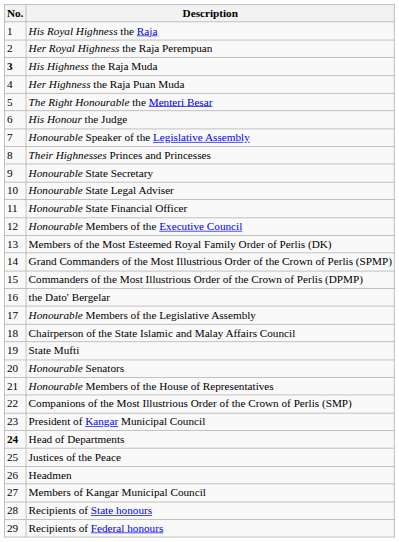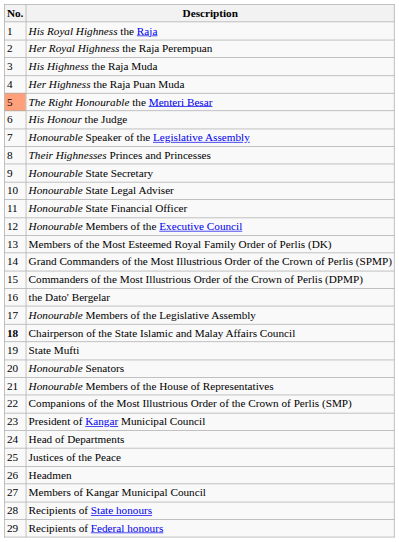His Highness the Raja Muda | No.: bold -> normal
The Right Honourable the Menteri Besar | No.: no background -> lightsalmon background
Chairperson of the State Islamic and Malay Affairs Council | No.: normal -> bold
Head of Departments | No.: bold -> normal
